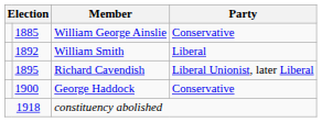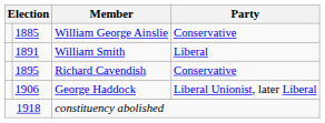William Smith | column 2: 1892 -> 1891
Richard Cavendish | Party: Liberal Unionist, later Liberal -> Conservative
George Haddock | column 2: 1900 -> 1906
George Haddock | Party: Conservative -> Liberal Unionist, later Liberal
